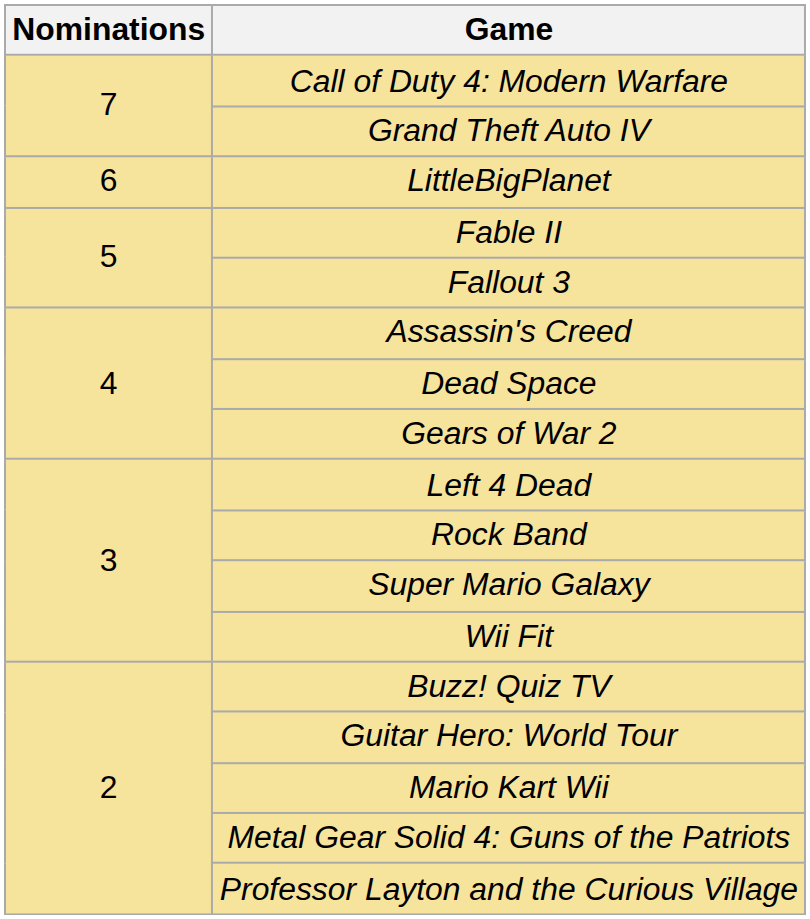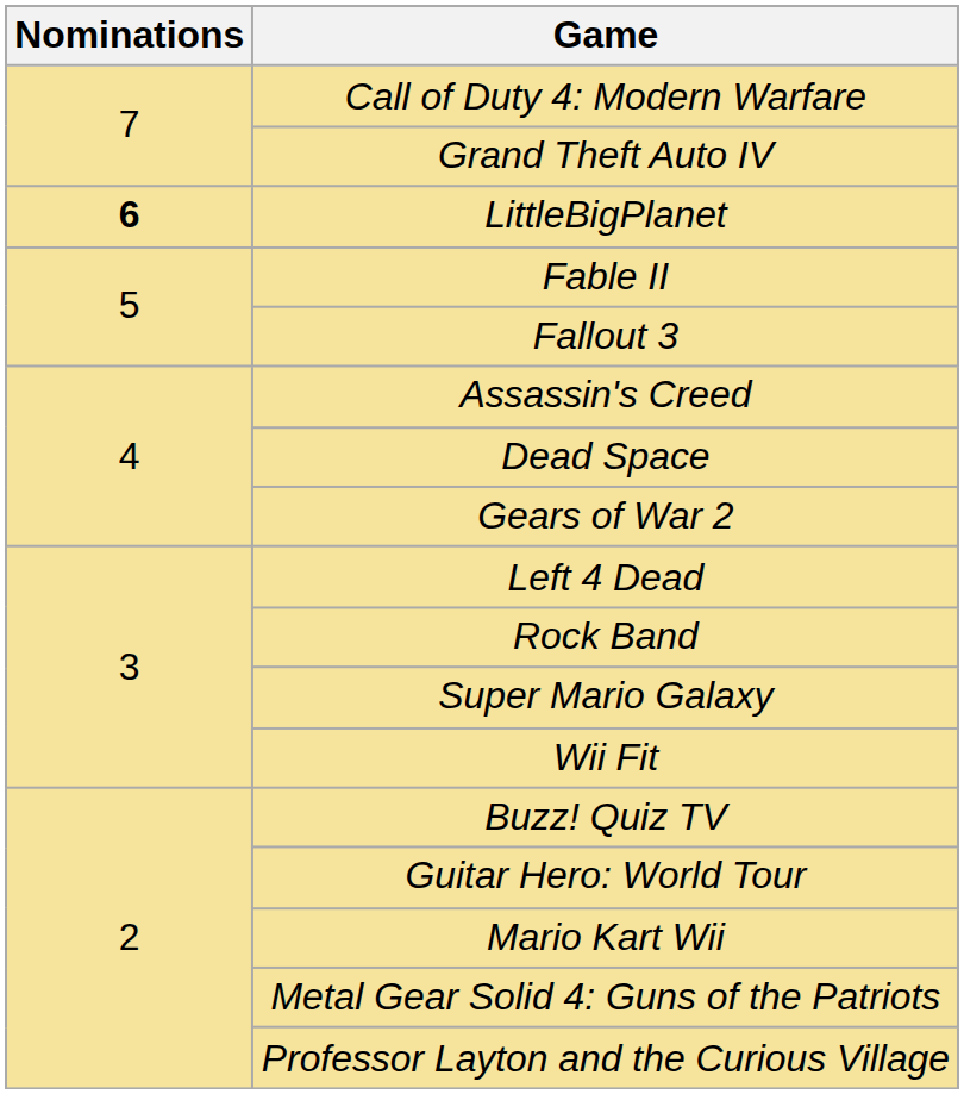LittleBigPlanet | Nominations: normal -> bold
